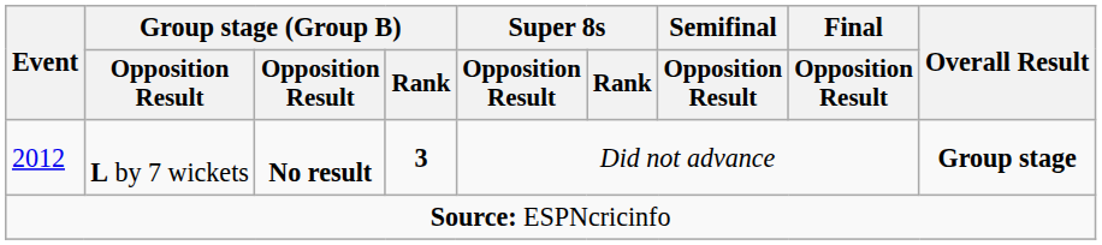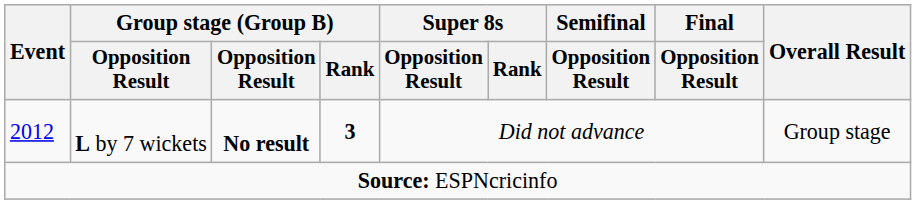2012 | Overall Result: bold -> normal
